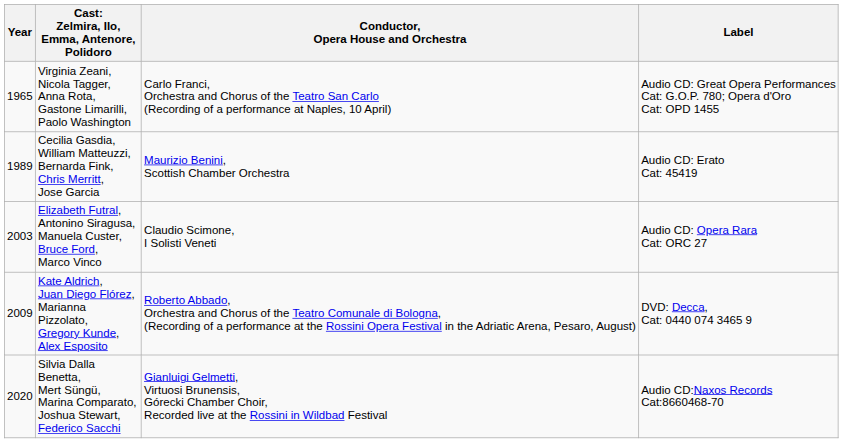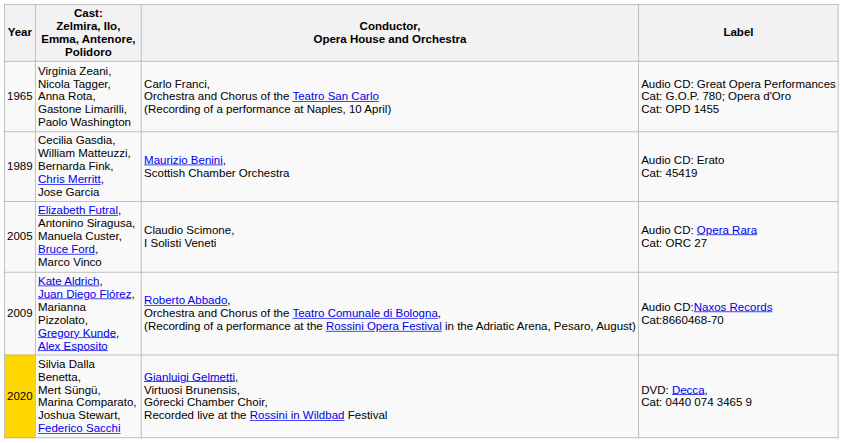row 4 | Year: 2003 -> 2005
row 5 | Label: DVD: Decca, Cat: 0440 074 3465 9 -> Audio CD:Naxos Records Cat:8660468-70
row 6 | Year: no background -> gold background
row 6 | Label: Audio CD:Naxos Records Cat:8660468-70 -> DVD: Decca, Cat: 0440 074 3465 9
